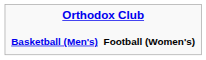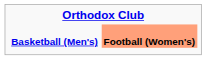Basketball (Men's) | column 2: no background -> lightsalmon background
